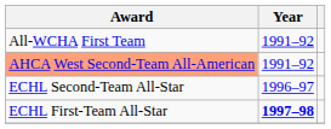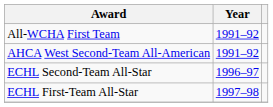row 3 | Award: lightsalmon background -> no background
row 5 | Year: bold -> normal
